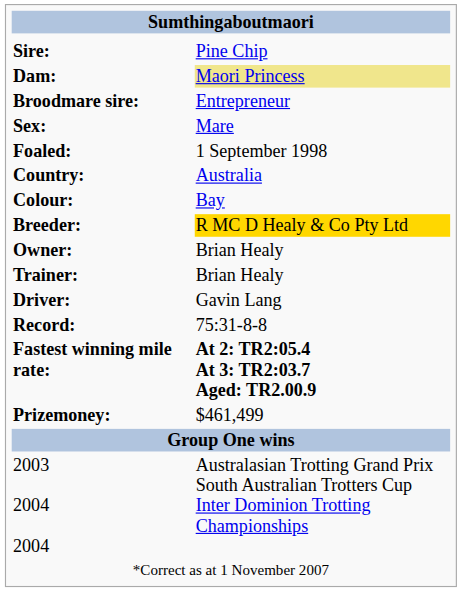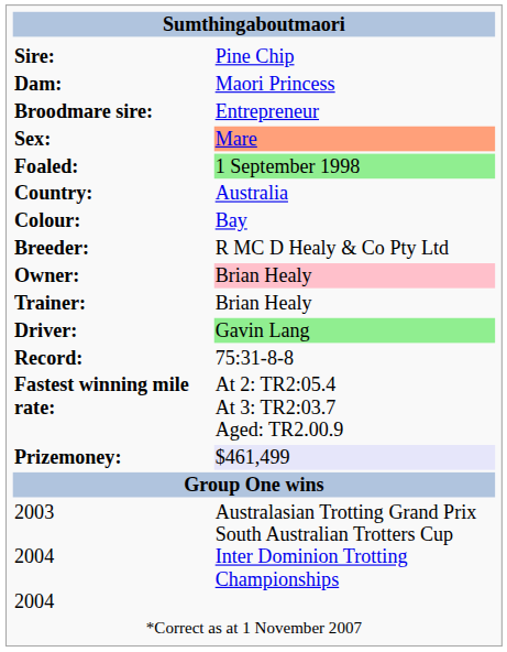Dam: | column 2: khaki background -> no background
Sex: | column 2: no background -> lightsalmon background
Foaled: | column 2: no background -> lightgreen background
Breeder: | column 2: gold background -> no background
Owner: | column 2: no background -> pink background
Driver: | column 2: no background -> lightgreen background
Fastest winning mile rate: | column 2: bold -> normal
Prizemoney: | column 2: no background -> lavender background
